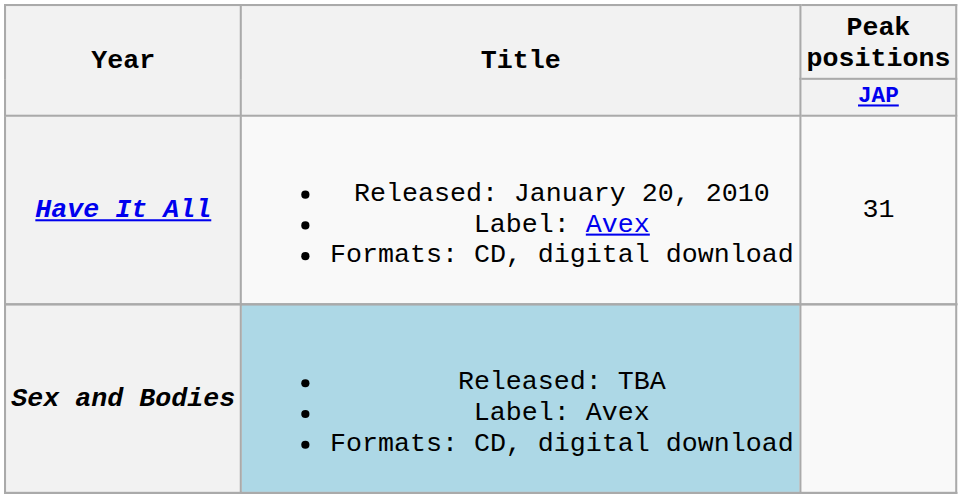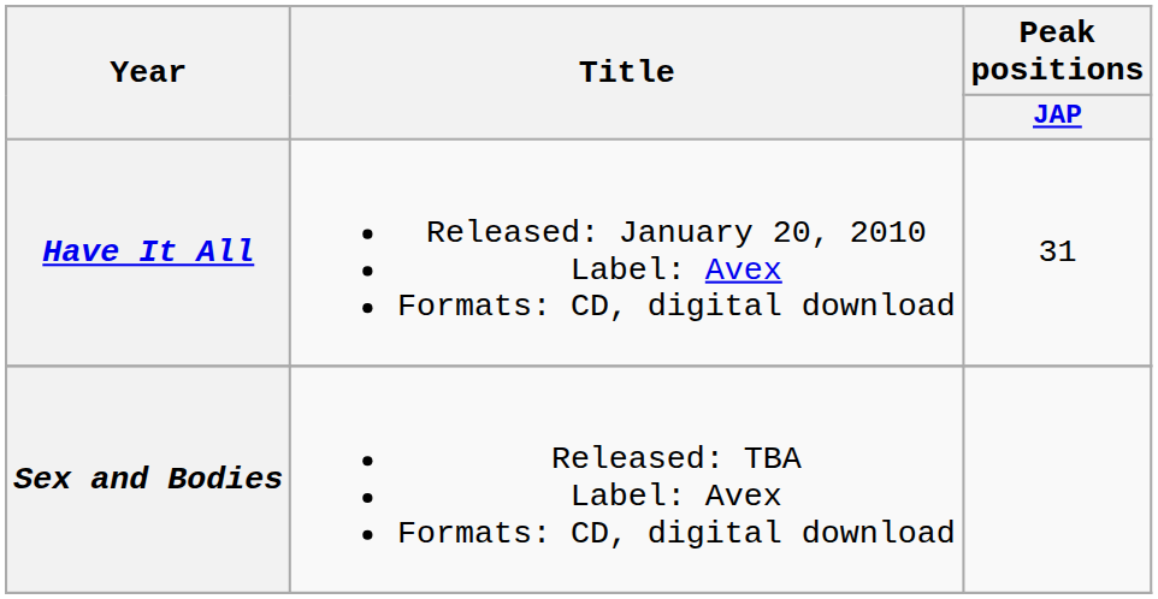Sex and Bodies | Title: lightblue background -> no background
